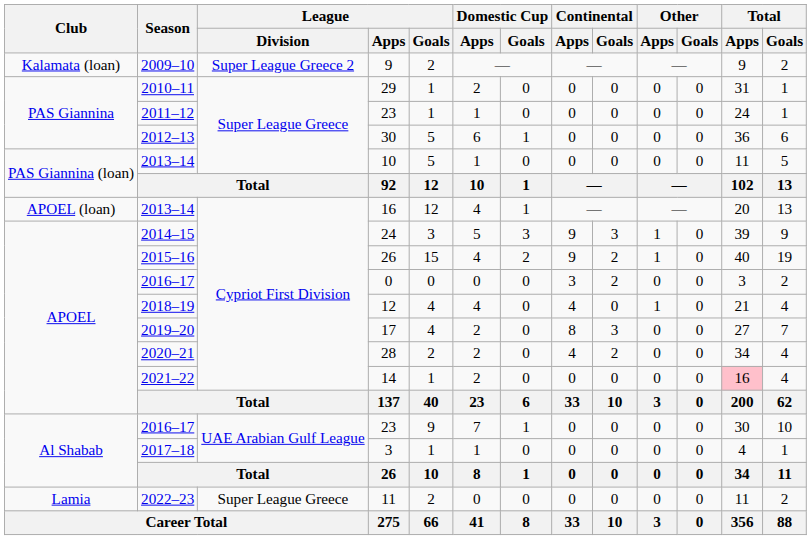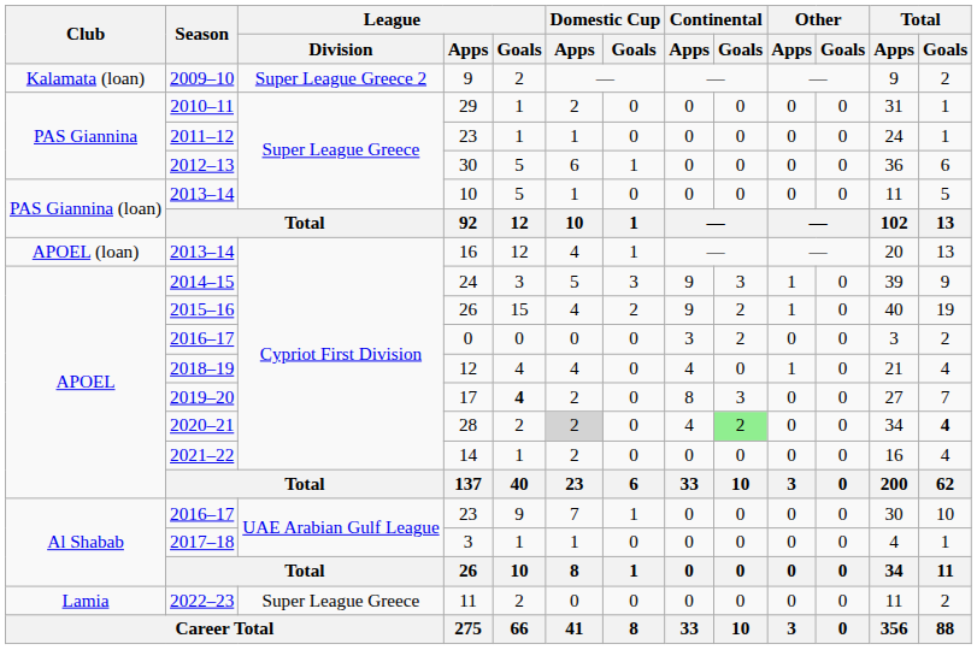17 | League / Goals: normal -> bold
28 | Domestic Cup / Apps: no background -> lightgrey background
28 | Continental / Goals: no background -> lightgreen background
28 | Total / Goals: normal -> bold
14 | Total / Apps: pink background -> no background
